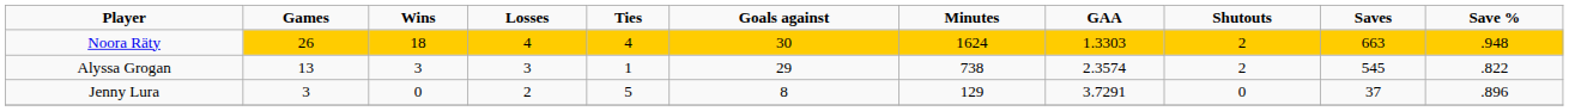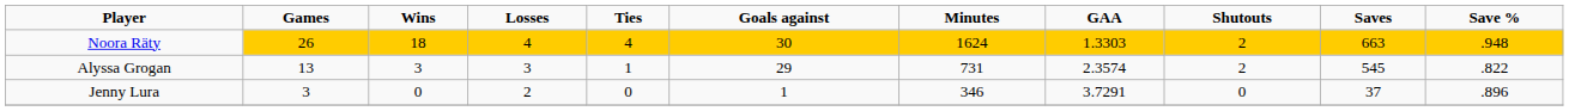Alyssa Grogan | Minutes: 738 -> 731
Jenny Lura | Ties: 5 -> 0
Jenny Lura | Goals against: 8 -> 1
Jenny Lura | Minutes: 129 -> 346
